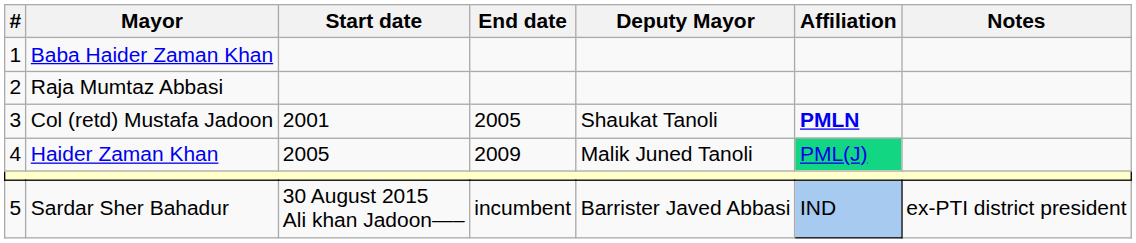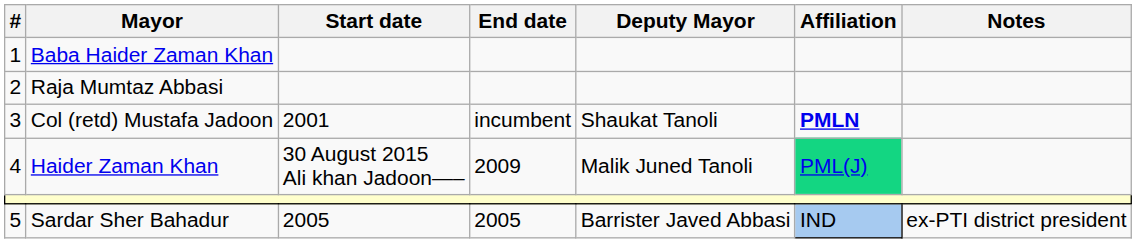Col (retd) Mustafa Jadoon | End date: 2005 -> incumbent
Haider Zaman Khan | Start date: 2005 -> 30 August 2015 Ali khan Jadoon—–
Sardar Sher Bahadur | Start date: 30 August 2015 Ali khan Jadoon—– -> 2005
Sardar Sher Bahadur | End date: incumbent -> 2005
